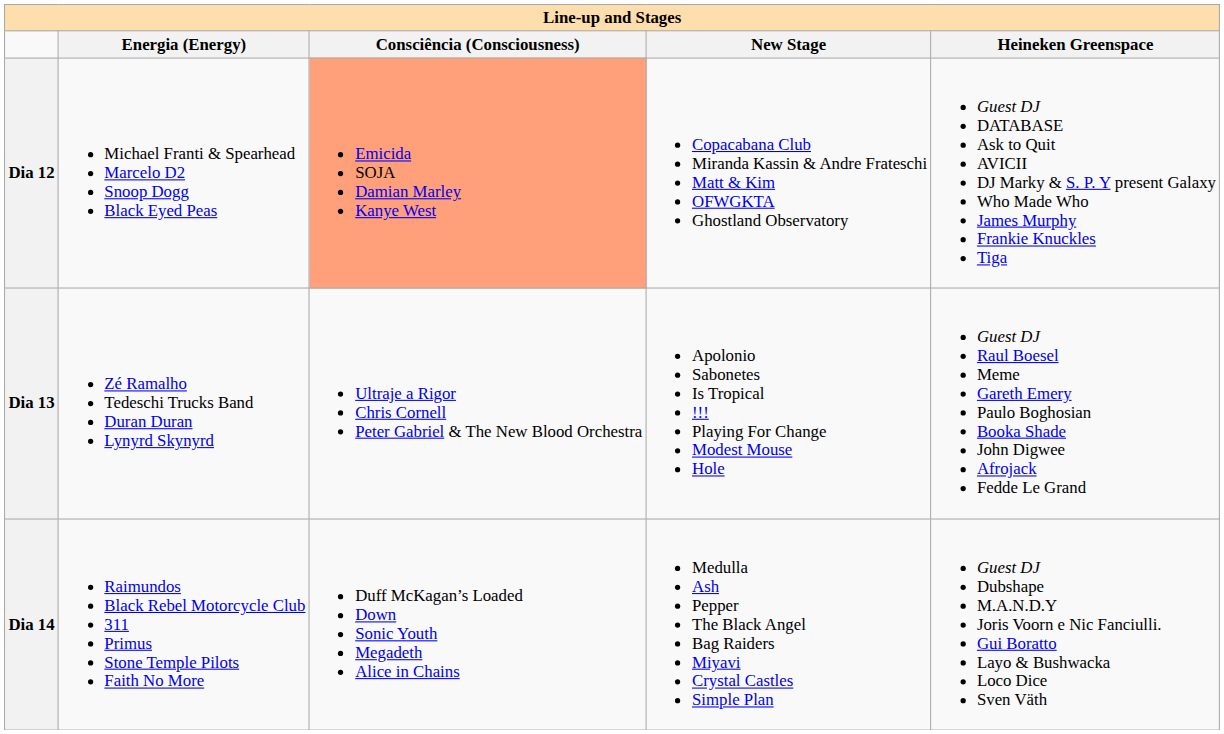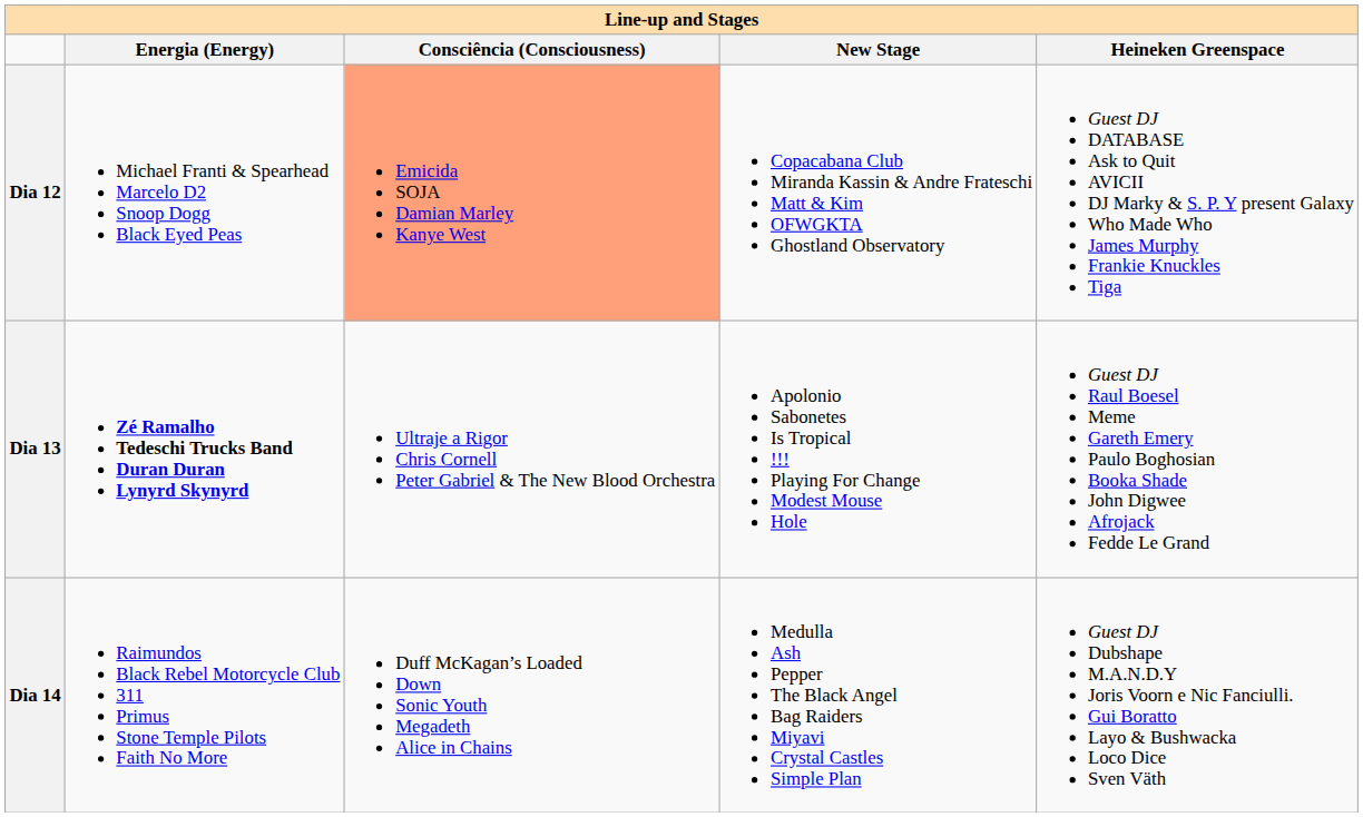Dia 13 | Energia (Energy): normal -> bold
